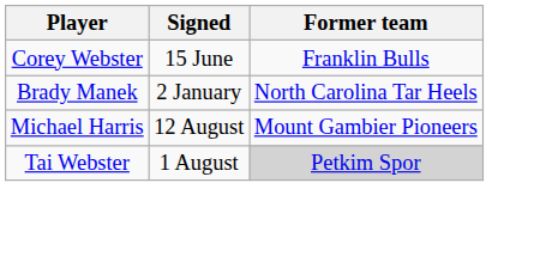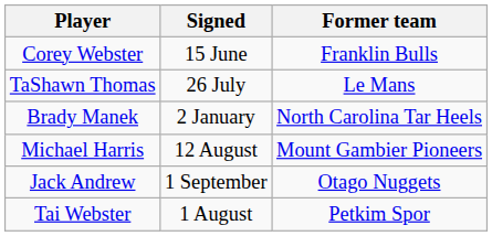+ row: TaShawn Thomas | 26 July | Le Mans
+ row: Jack Andrew | 1 September | Otago Nuggets
Tai Webster | Former team: lightgrey background -> no background
